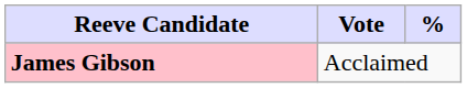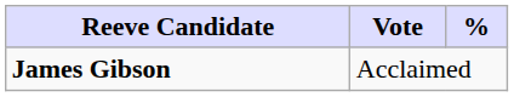James Gibson | Reeve Candidate: pink background -> no background
